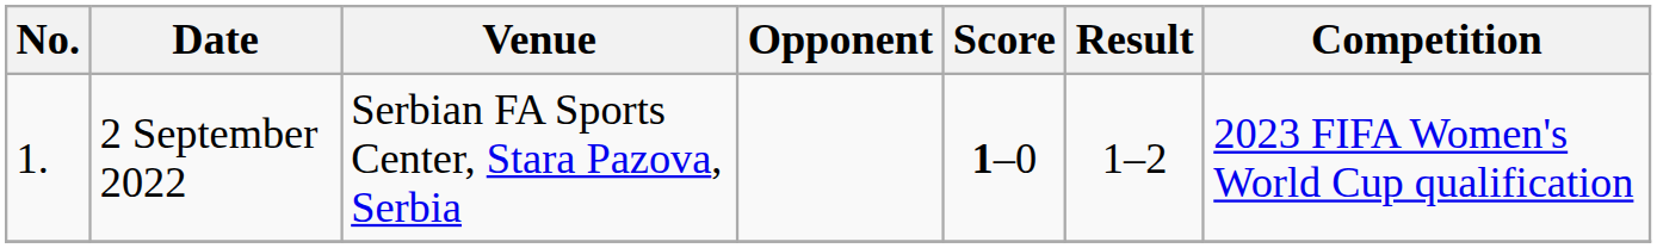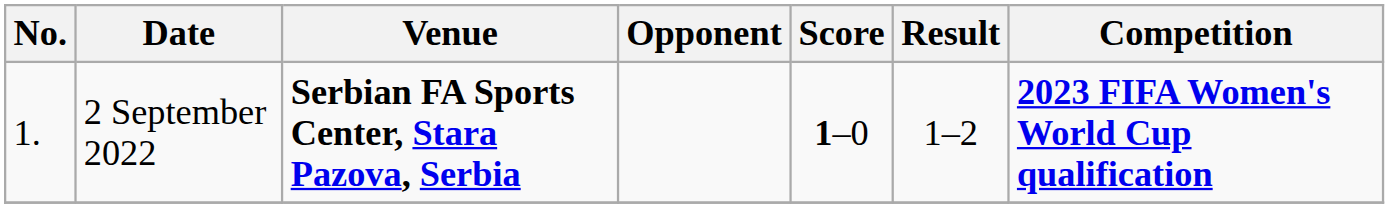2 September 2022 | Venue: normal -> bold
2 September 2022 | Competition: normal -> bold
